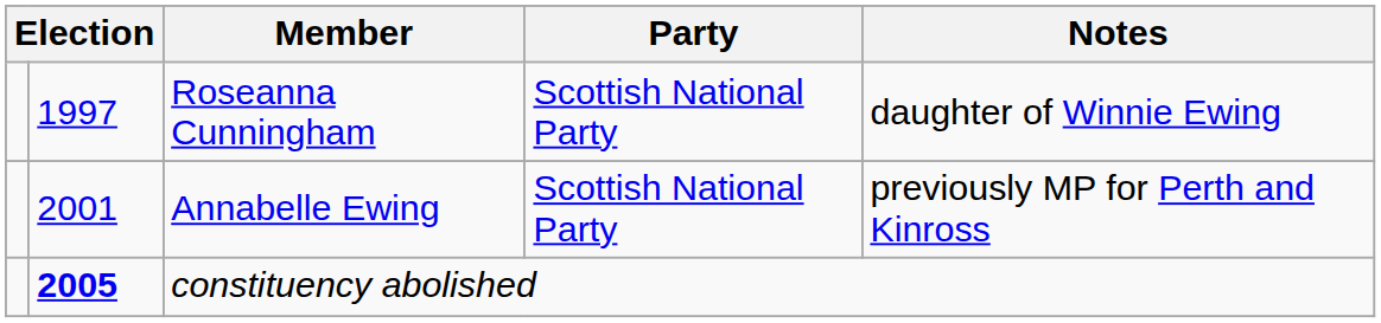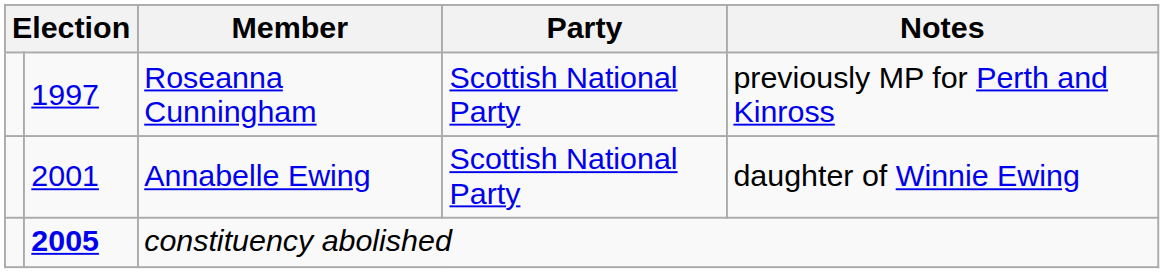Roseanna Cunningham | Notes: daughter of Winnie Ewing -> previously MP for Perth and Kinross
Annabelle Ewing | Notes: previously MP for Perth and Kinross -> daughter of Winnie Ewing
